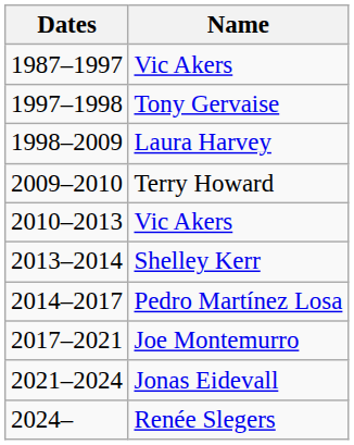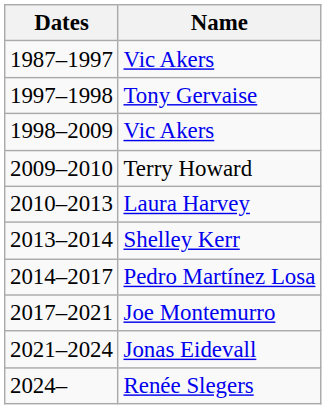row 4 | Name: Laura Harvey -> Vic Akers
row 6 | Name: Vic Akers -> Laura Harvey
